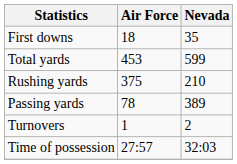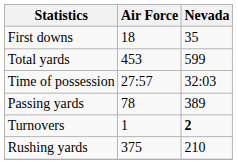rows swapped: Rushing yards <-> Time of possession
Turnovers | Nevada: normal -> bold
